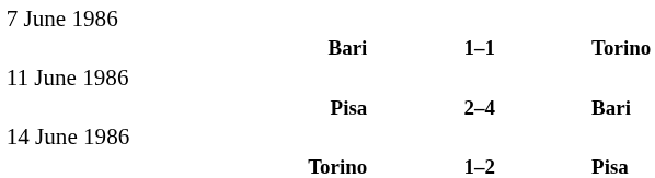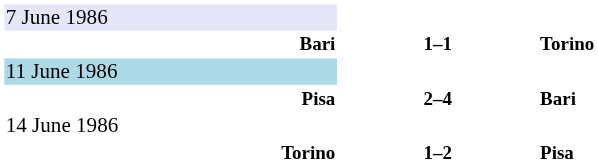7 June 1986 | column 1: no background -> lavender background
11 June 1986 | column 1: no background -> lightblue background
